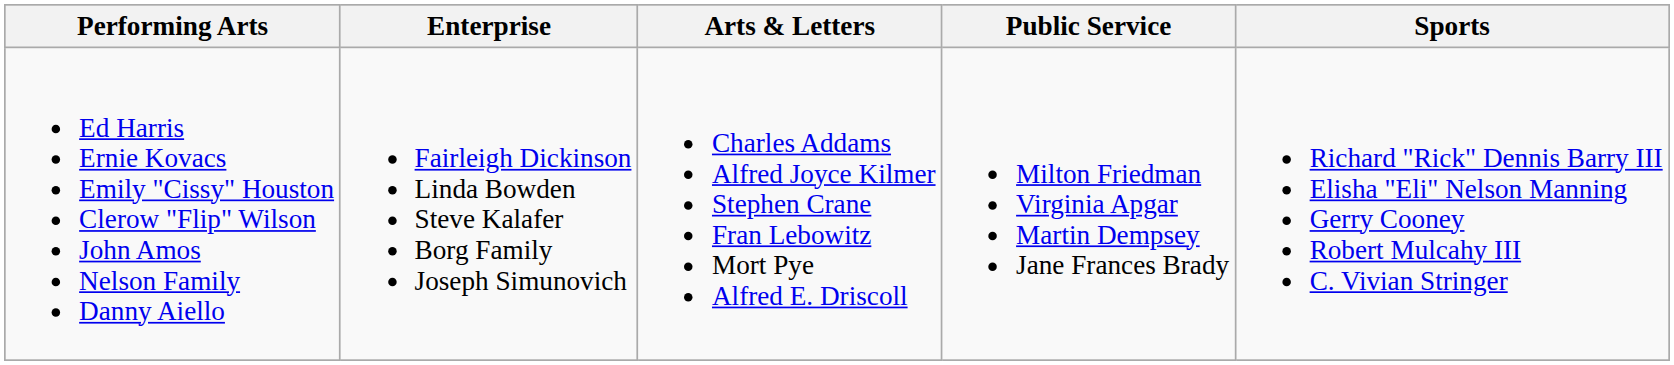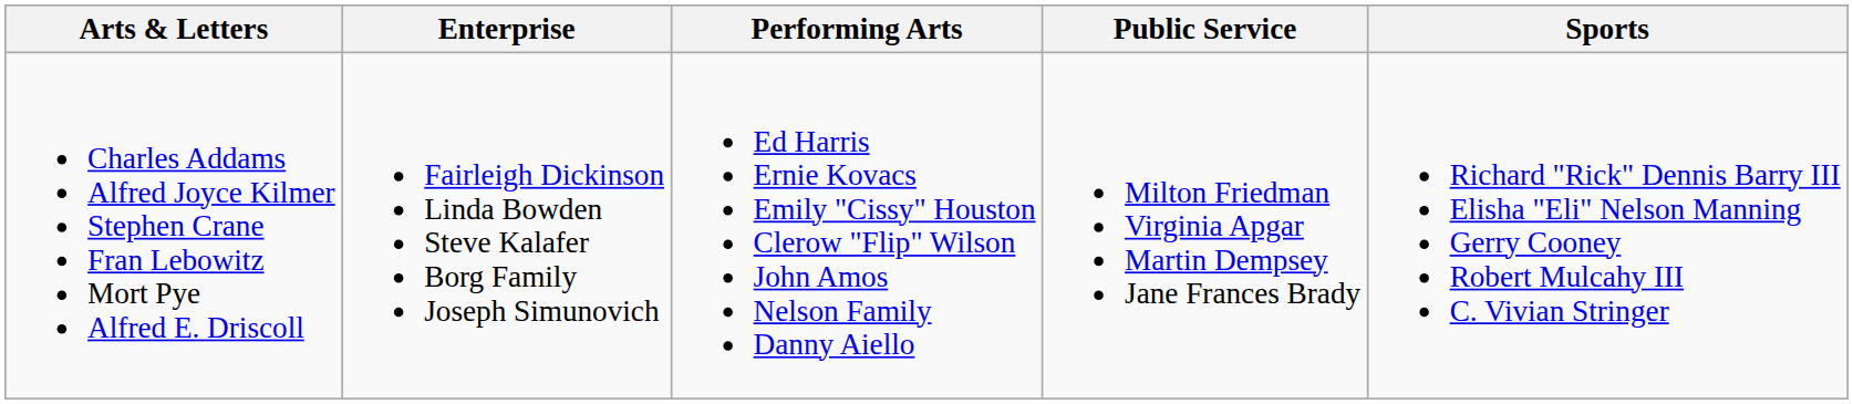columns swapped: Arts & Letters <-> Performing Arts
